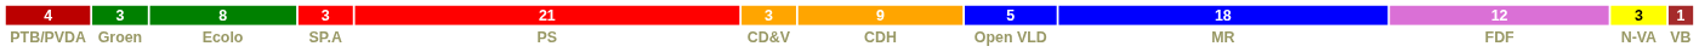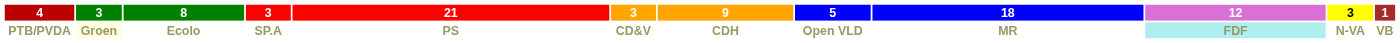PTB/PVDA | column 2: no background -> lightyellow background
PTB/PVDA | column 10: no background -> paleturquoise background
